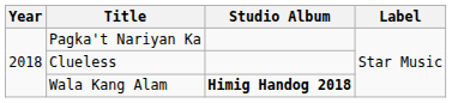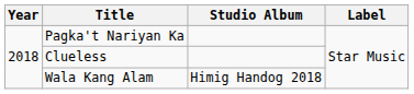Wala Kang Alam | Studio Album: bold -> normal
